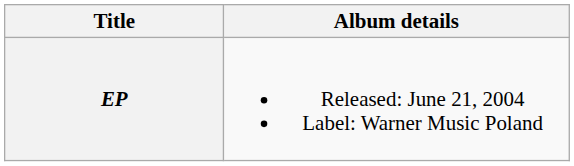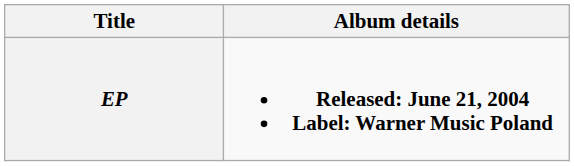EP | Album details: normal -> bold
